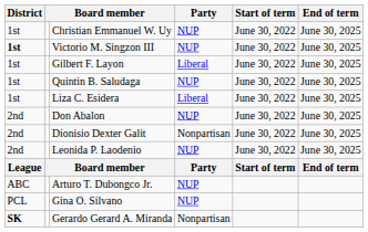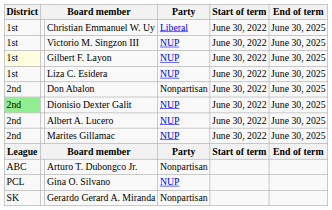Christian Emmanuel W. Uy | Party: NUP -> Liberal
Victorio M. Singzon III | District: bold -> normal
Gilbert F. Layon | District: no background -> lightyellow background
Gilbert F. Layon | Party: Liberal -> NUP
- row: 1st | Quintin B. Saludaga | NUP | June 30, 2022 | June 30, 2025
Liza C. Esidera | Party: Liberal -> NUP
Don Abalon | Party: NUP -> Nonpartisan
Dionisio Dexter Galit | District: no background -> lightgreen background
Dionisio Dexter Galit | Party: Nonpartisan -> NUP
+ row: 2nd | Albert A. Lucero | NUP | June 30, 2022 | June 30, 2025
+ row: 2nd | Marites Gillamac | NUP | June 30, 2022 | June 30, 2025
- row: 2nd | Leonida P. Laodenio | NUP | June 30, 2022 | June 30, 2025
Arturo T. Dubongco Jr. | Party: NUP -> Nonpartisan
Gerardo Gerard A. Miranda | District: bold -> normal
